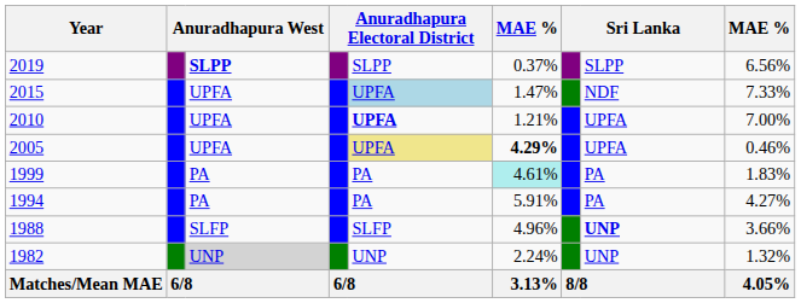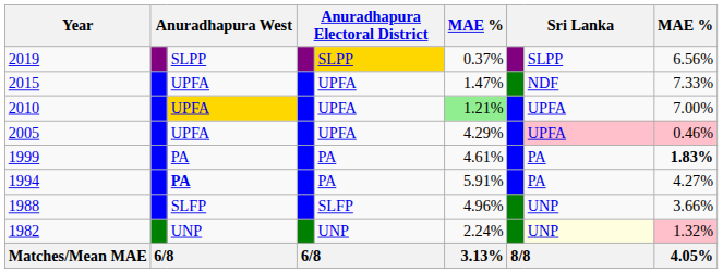2019 | column 3: bold -> normal
2019 | column 5: no background -> gold background
2015 | column 5: lightblue background -> no background
2010 | column 3: no background -> gold background
2010 | column 5: bold -> normal
2010 | column 6: no background -> lightgreen background
2005 | column 5: khaki background -> no background
2005 | column 6: bold -> normal
2005 | column 8: no background -> pink background
2005 | column 9: no background -> pink background
1999 | column 6: paleturquoise background -> no background
1999 | column 9: normal -> bold
1994 | column 3: normal -> bold
1988 | column 8: bold -> normal
1982 | column 3: lightgrey background -> no background
1982 | column 8: no background -> lightyellow background
1982 | column 9: no background -> pink background
